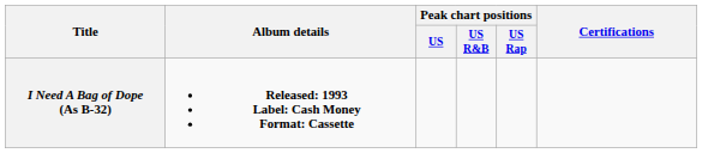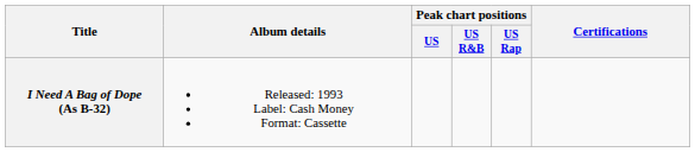I Need A Bag of Dope (As B-32) | Album details: bold -> normal
